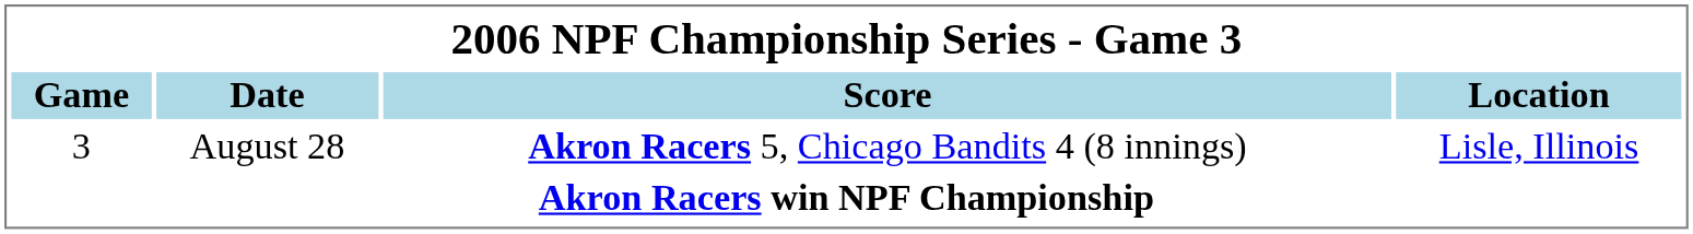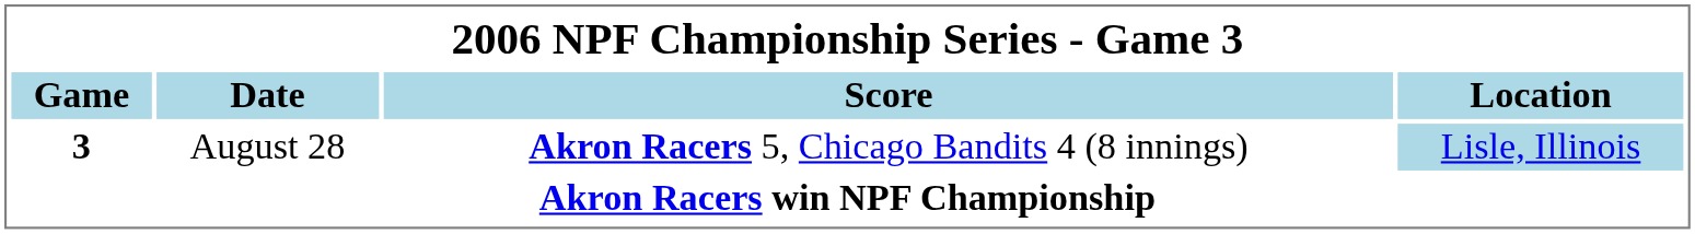August 28 | Game: normal -> bold
August 28 | Location: no background -> lightblue background
